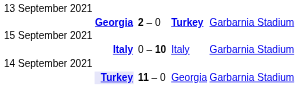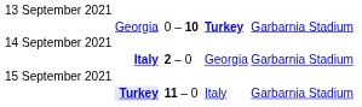row 2 | column 2: bold -> normal
row 2 | column 3: 2 – 0 -> 0 – 10
row 3 | column 1: 15 September 2021 -> 14 September 2021
row 4 | column 3: 0 – 10 -> 2 – 0
row 4 | column 4: Italy -> Georgia
row 5 | column 1: 14 September 2021 -> 15 September 2021
row 6 | column 4: Georgia -> Italy
